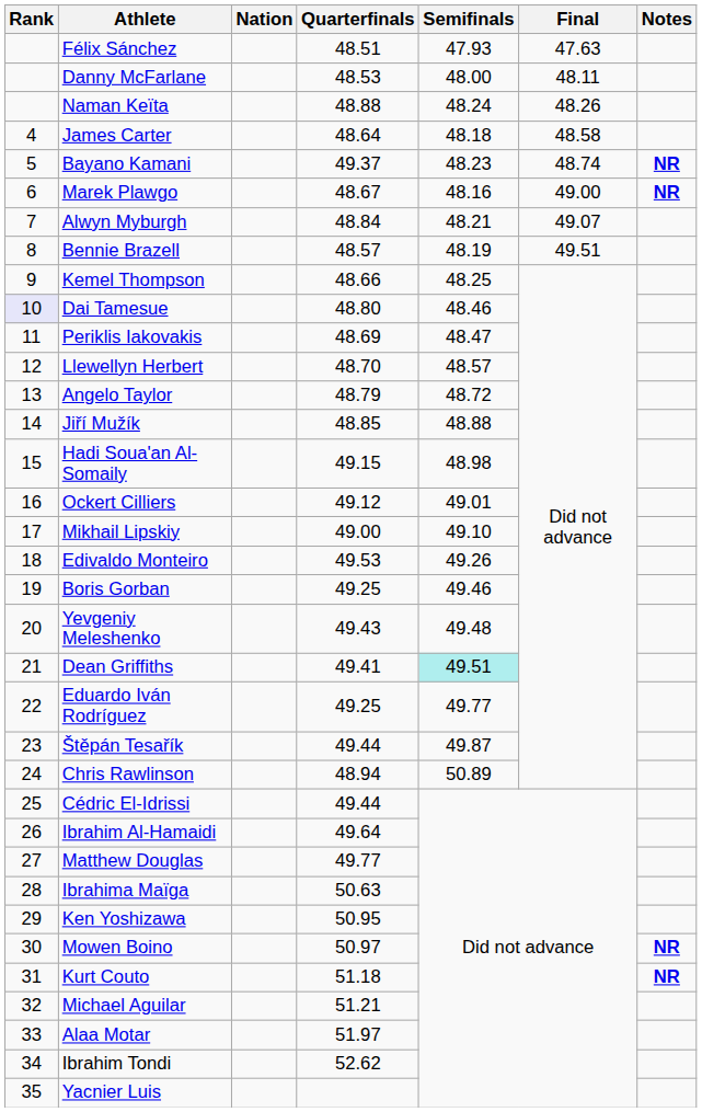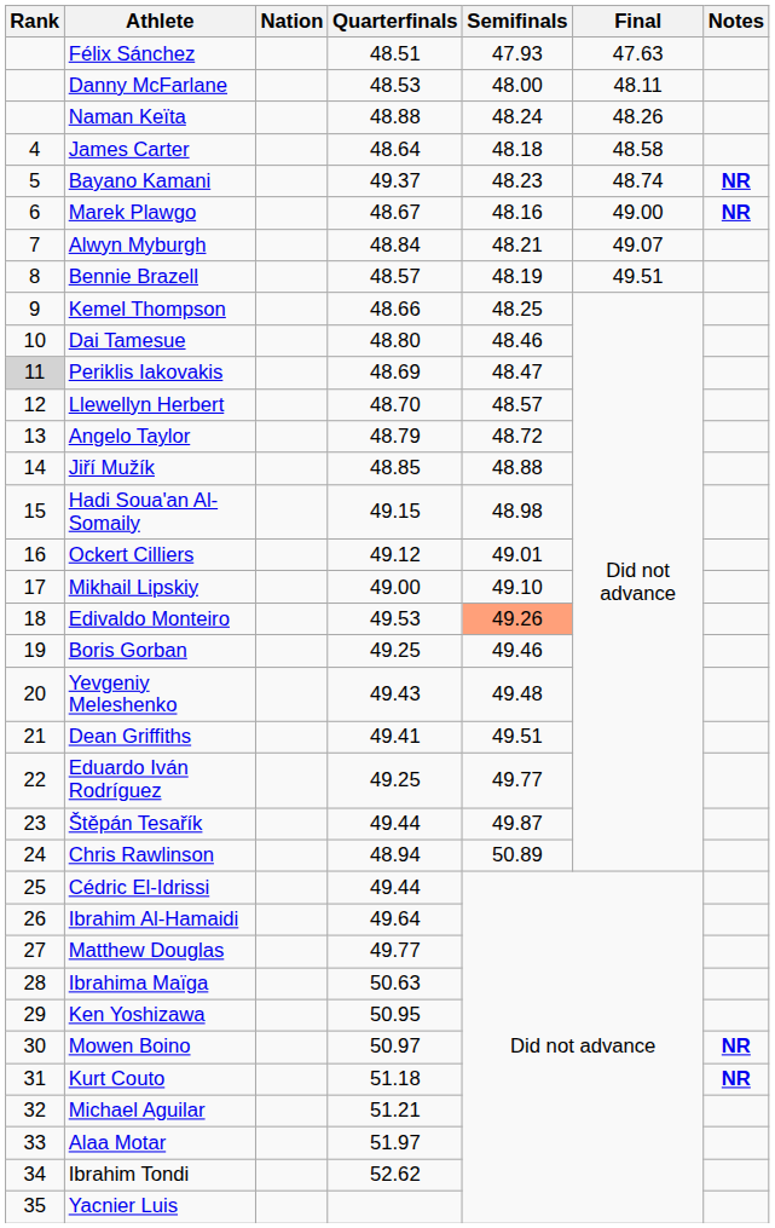Dai Tamesue | Rank: lavender background -> no background
Periklis Iakovakis | Rank: no background -> lightgrey background
Edivaldo Monteiro | Semifinals: no background -> lightsalmon background
Dean Griffiths | Semifinals: paleturquoise background -> no background
